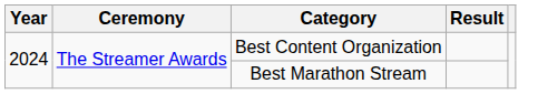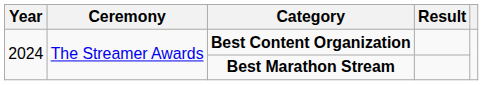Best Content Organization | Category: normal -> bold
Best Marathon Stream | Category: normal -> bold
